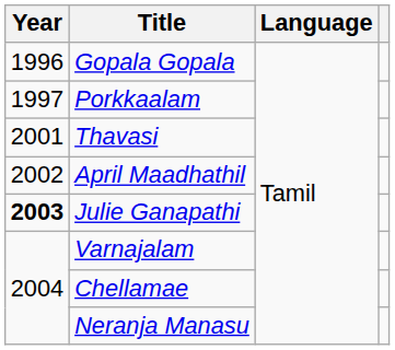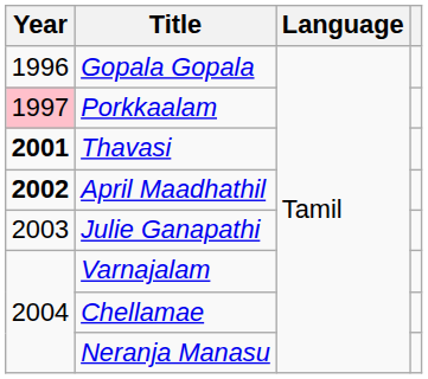Porkkaalam | Year: no background -> pink background
Thavasi | Year: normal -> bold
April Maadhathil | Year: normal -> bold
Julie Ganapathi | Year: bold -> normal
